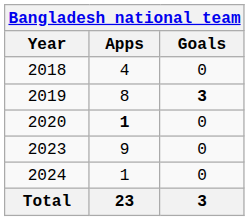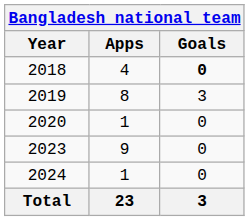2018 | Goals: normal -> bold
2019 | Goals: bold -> normal
2020 | Apps: bold -> normal
